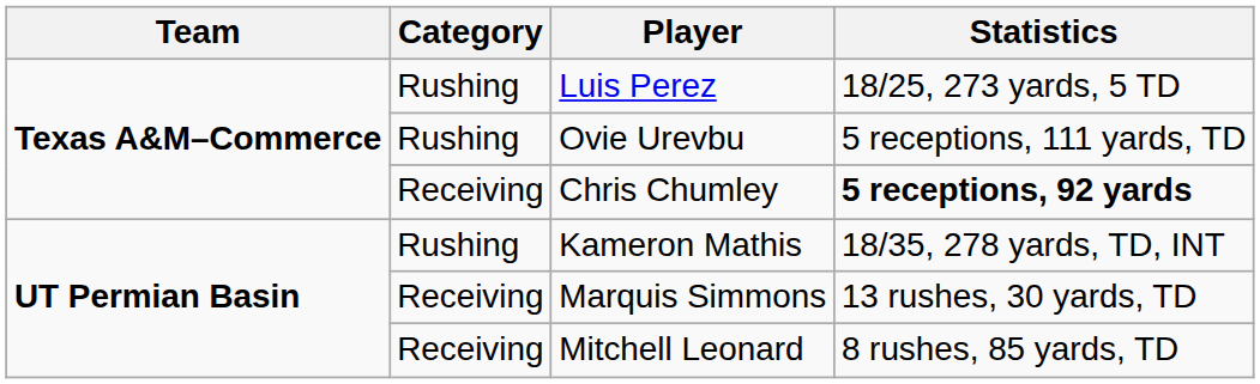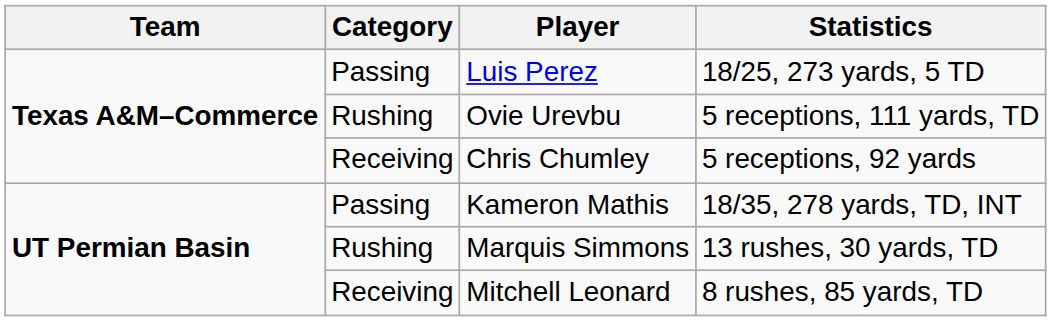Luis Perez | Category: Rushing -> Passing
Chris Chumley | Statistics: bold -> normal
Kameron Mathis | Category: Rushing -> Passing
Marquis Simmons | Category: Receiving -> Rushing
